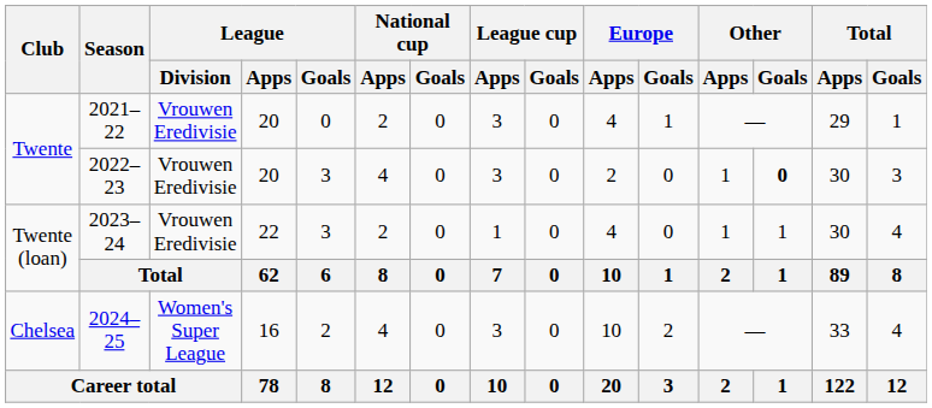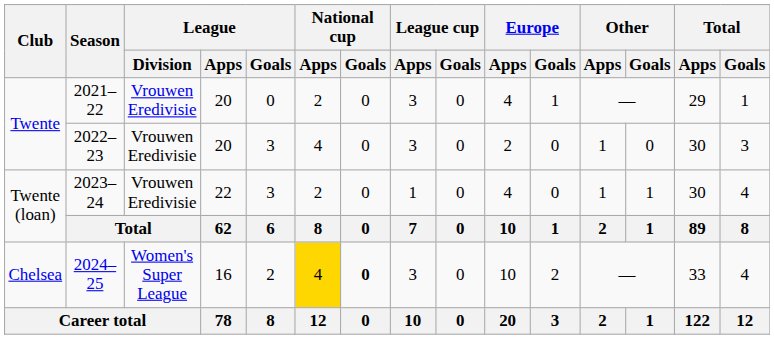2022–23 | Other / Goals: bold -> normal
2024–25 | National cup / Apps: no background -> gold background
2024–25 | National cup / Goals: normal -> bold
